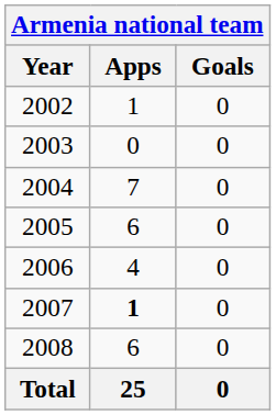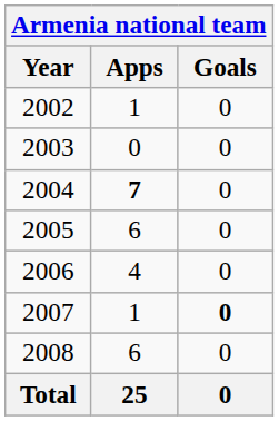2004 | Apps: normal -> bold
2007 | Apps: bold -> normal
2007 | Goals: normal -> bold
